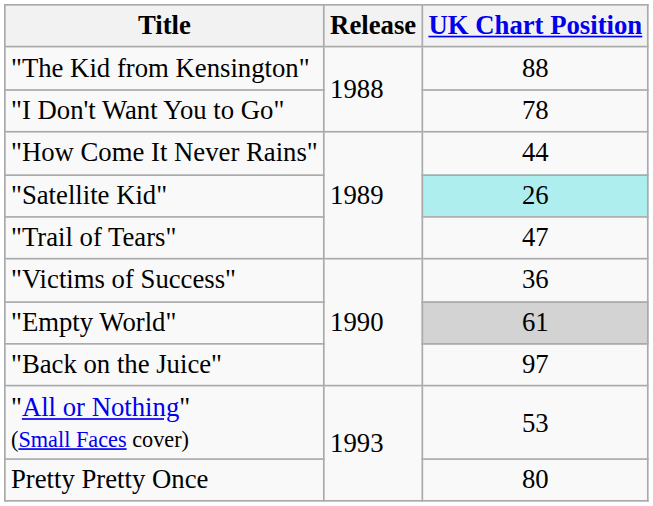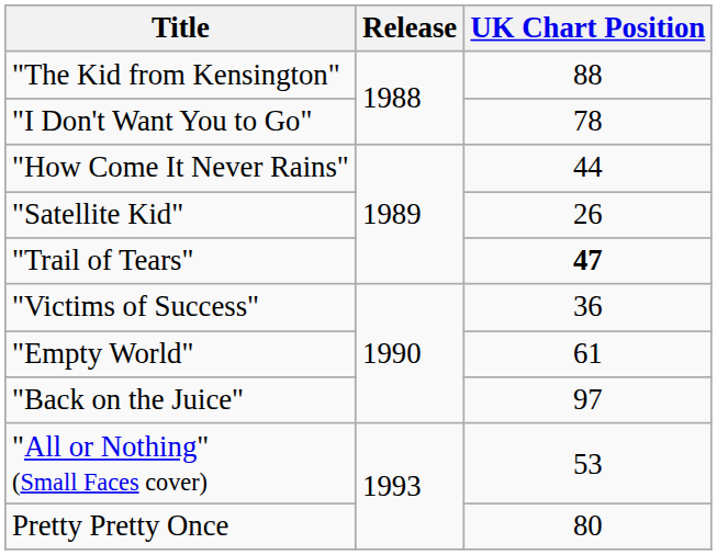"Satellite Kid" | UK Chart Position: paleturquoise background -> no background
"Trail of Tears" | UK Chart Position: normal -> bold
"Empty World" | UK Chart Position: lightgrey background -> no background
